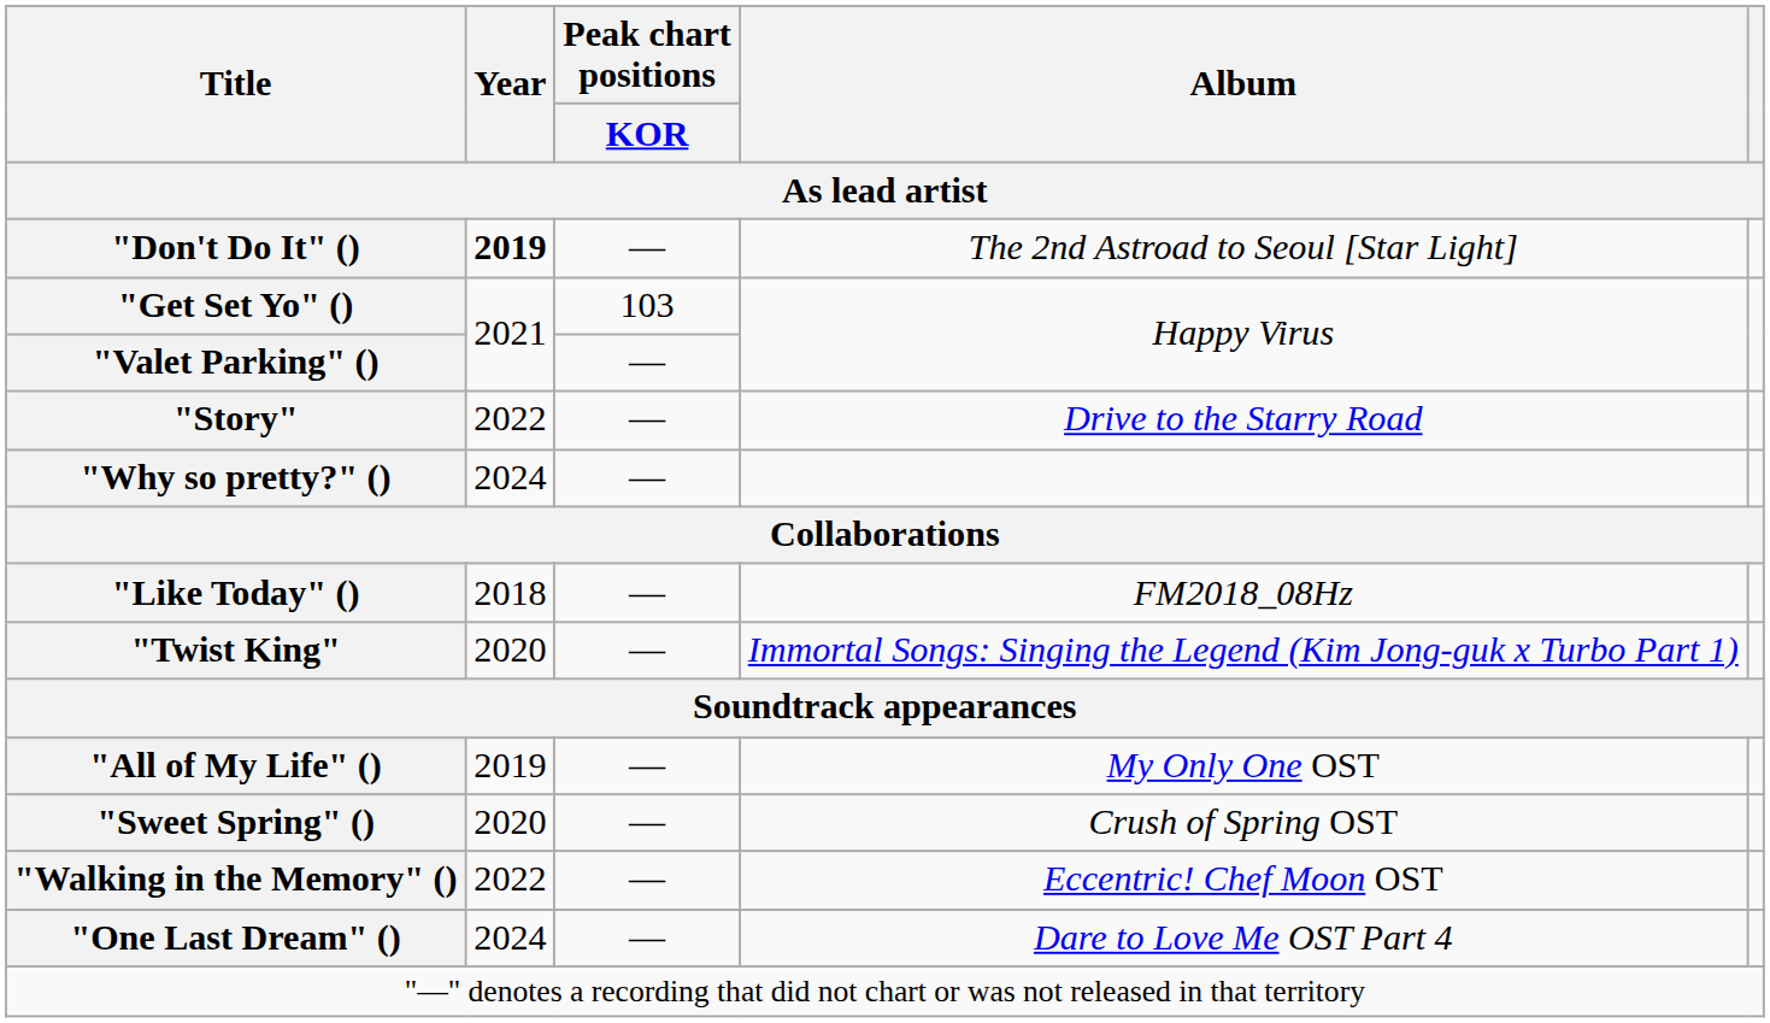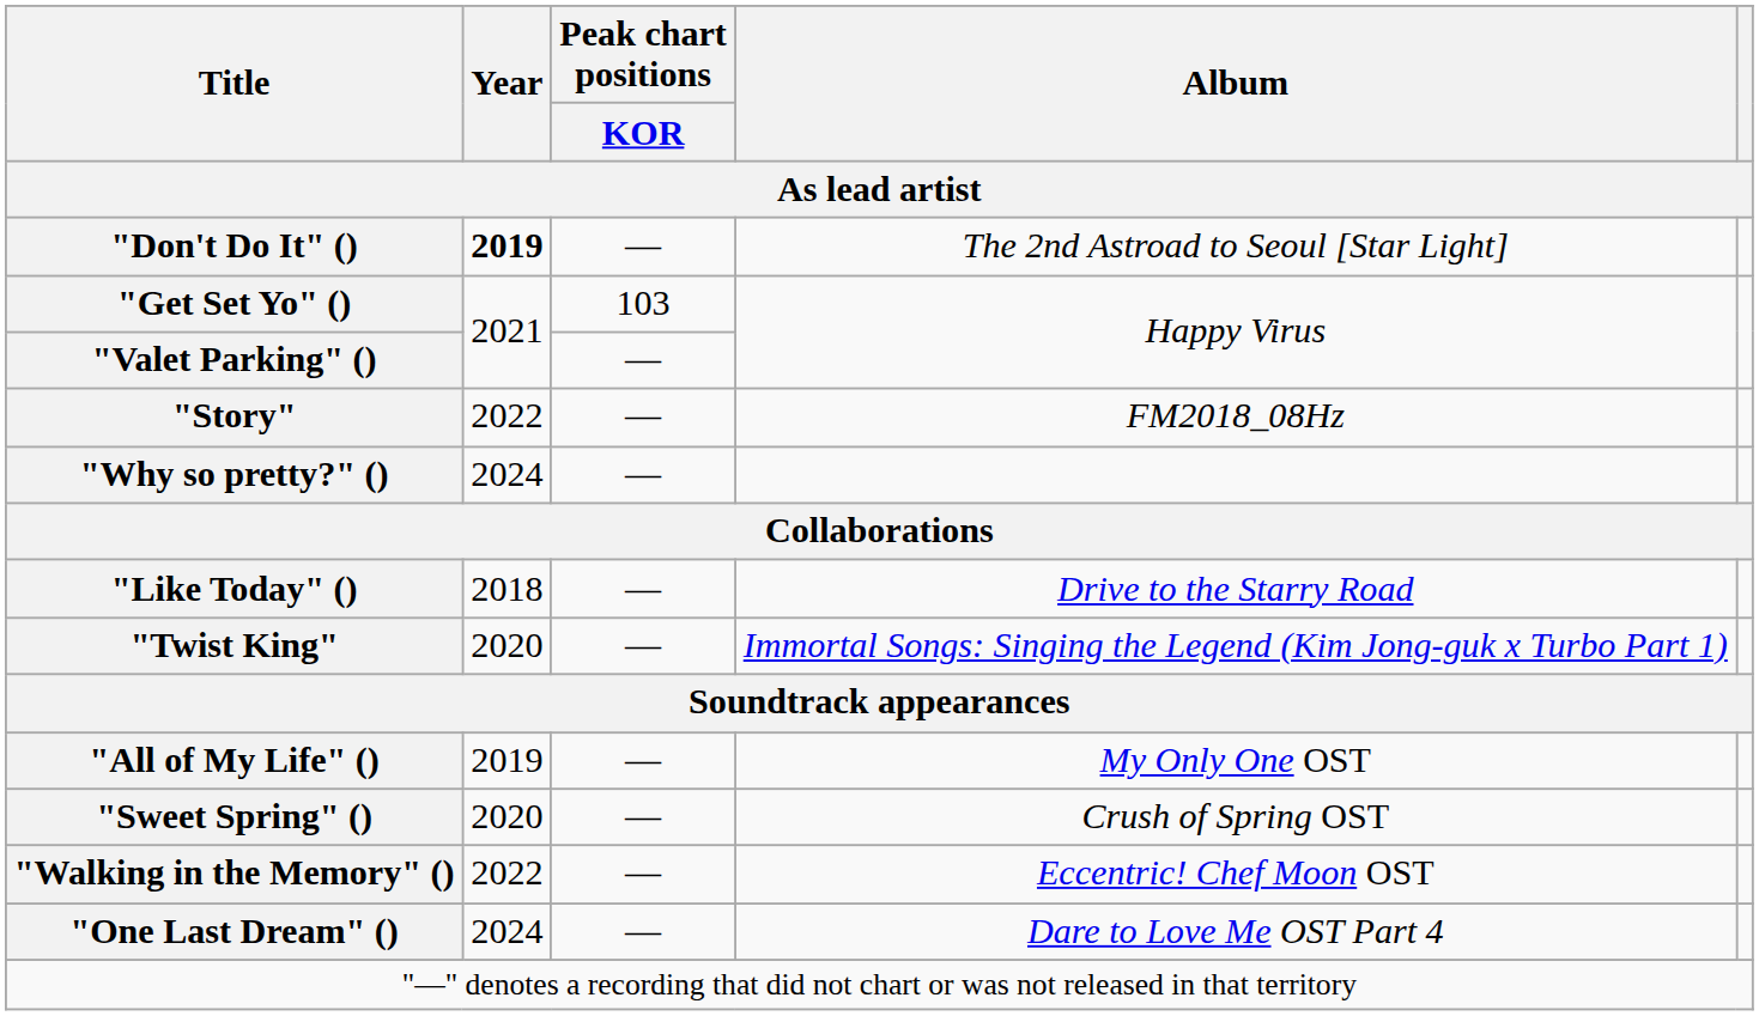"Story" | Album: Drive to the Starry Road -> FM2018_08Hz
"Like Today" () | Album: FM2018_08Hz -> Drive to the Starry Road
